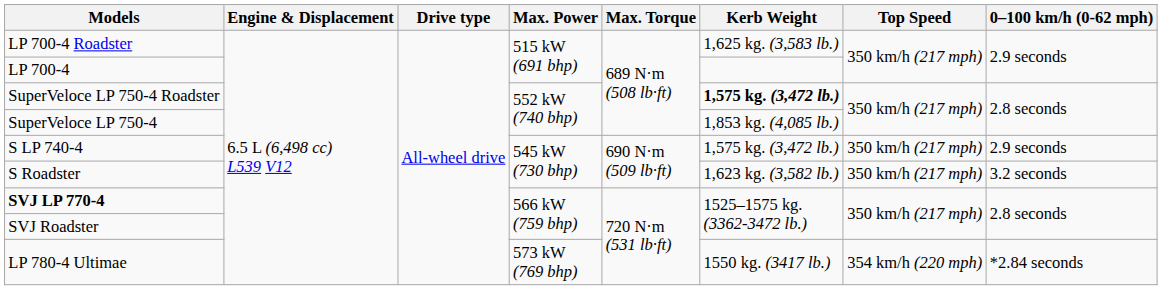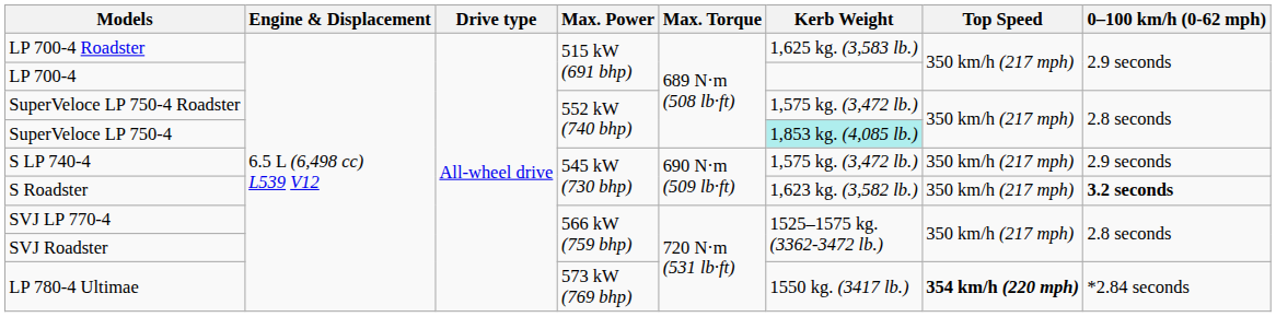row 4 | Kerb Weight: bold -> normal
row 5 | Kerb Weight: no background -> paleturquoise background
row 7 | 0–100 km/h (0-62 mph): normal -> bold
row 8 | Models: bold -> normal
row 10 | Top Speed: normal -> bold
